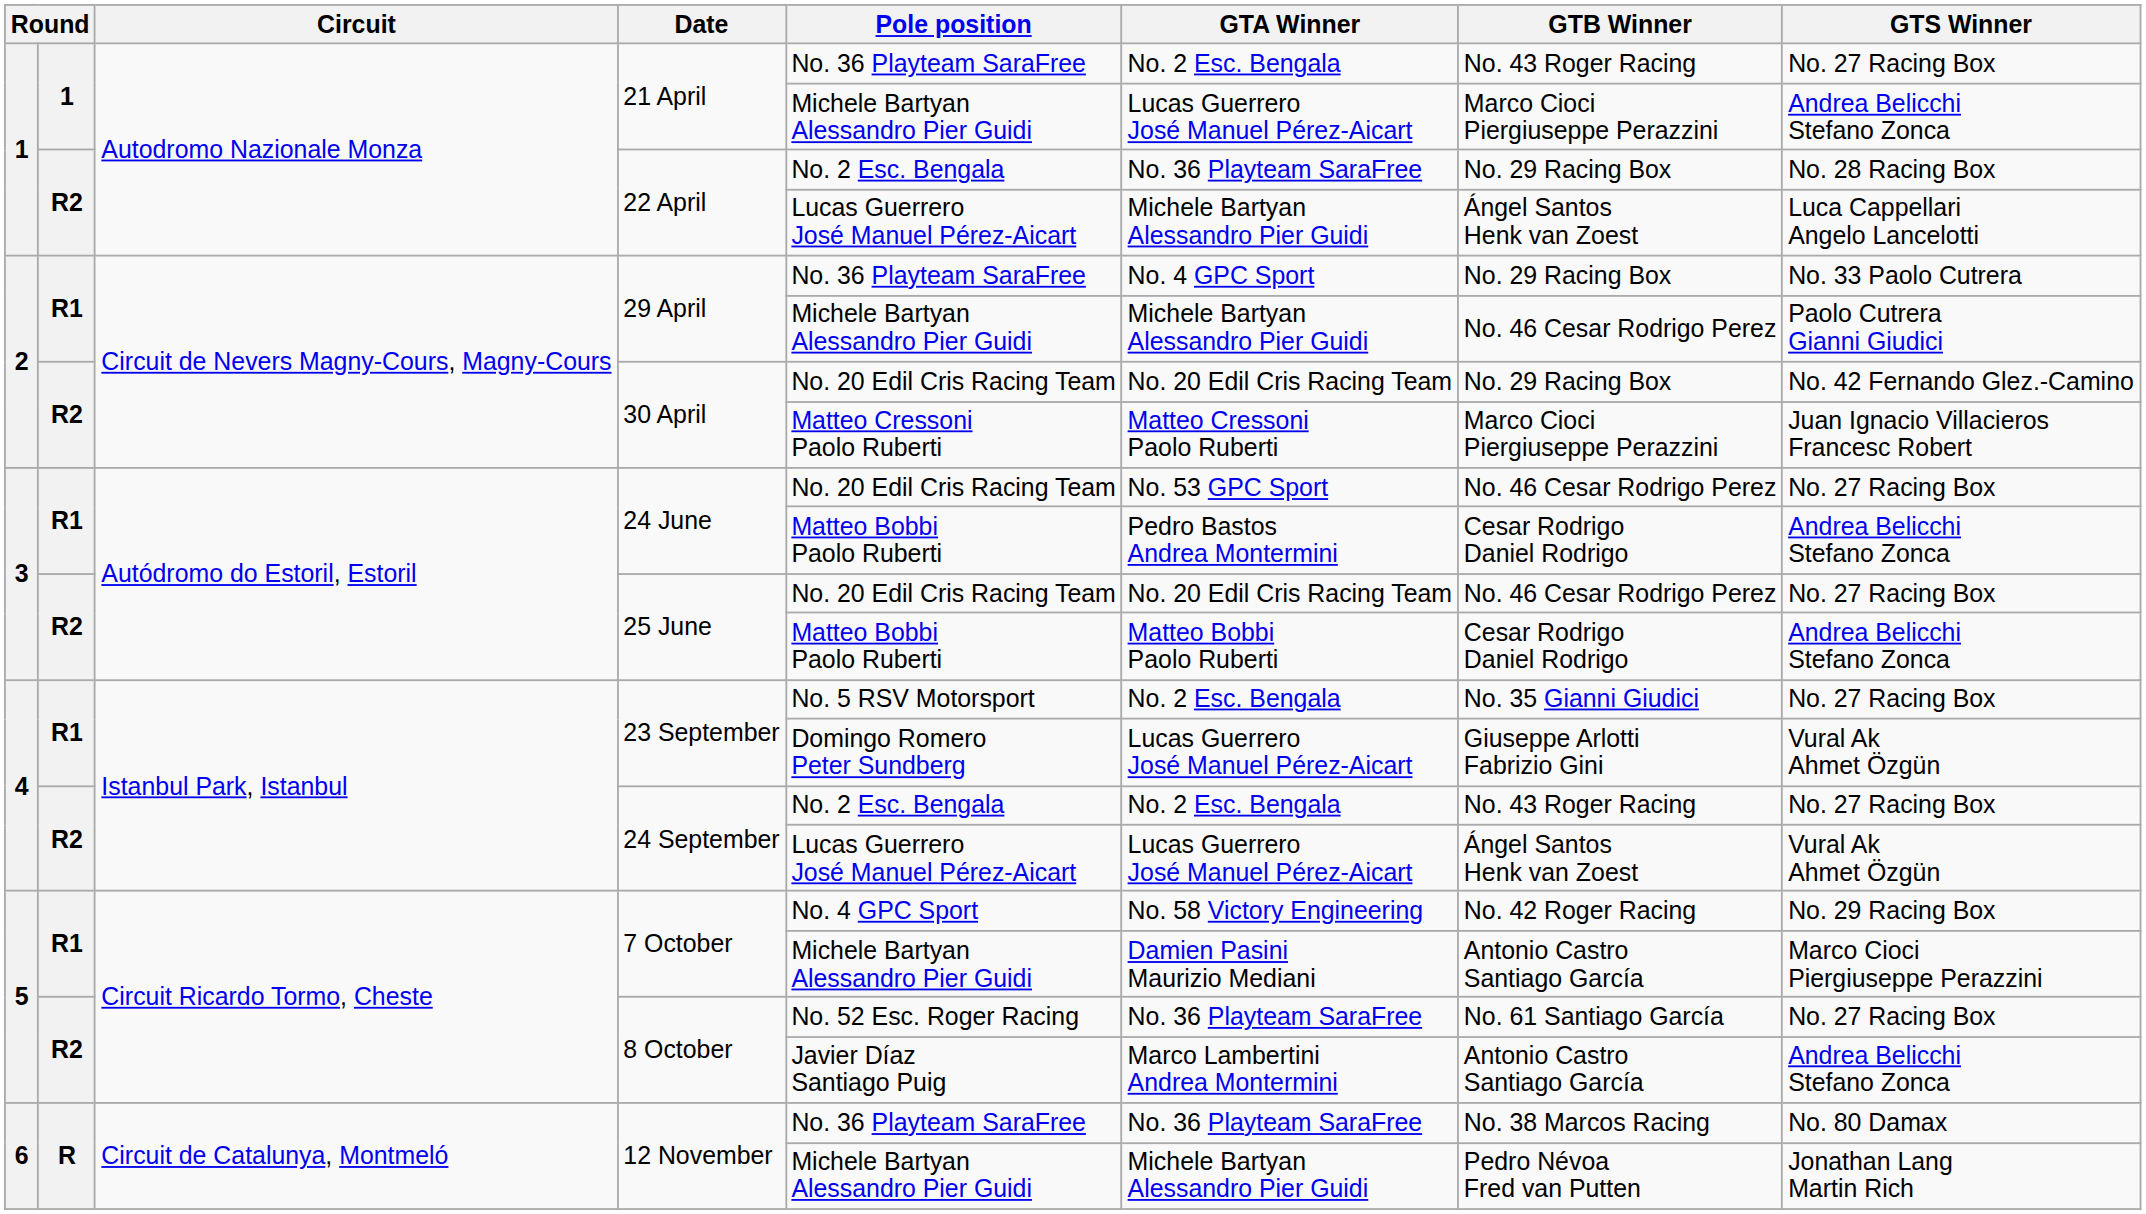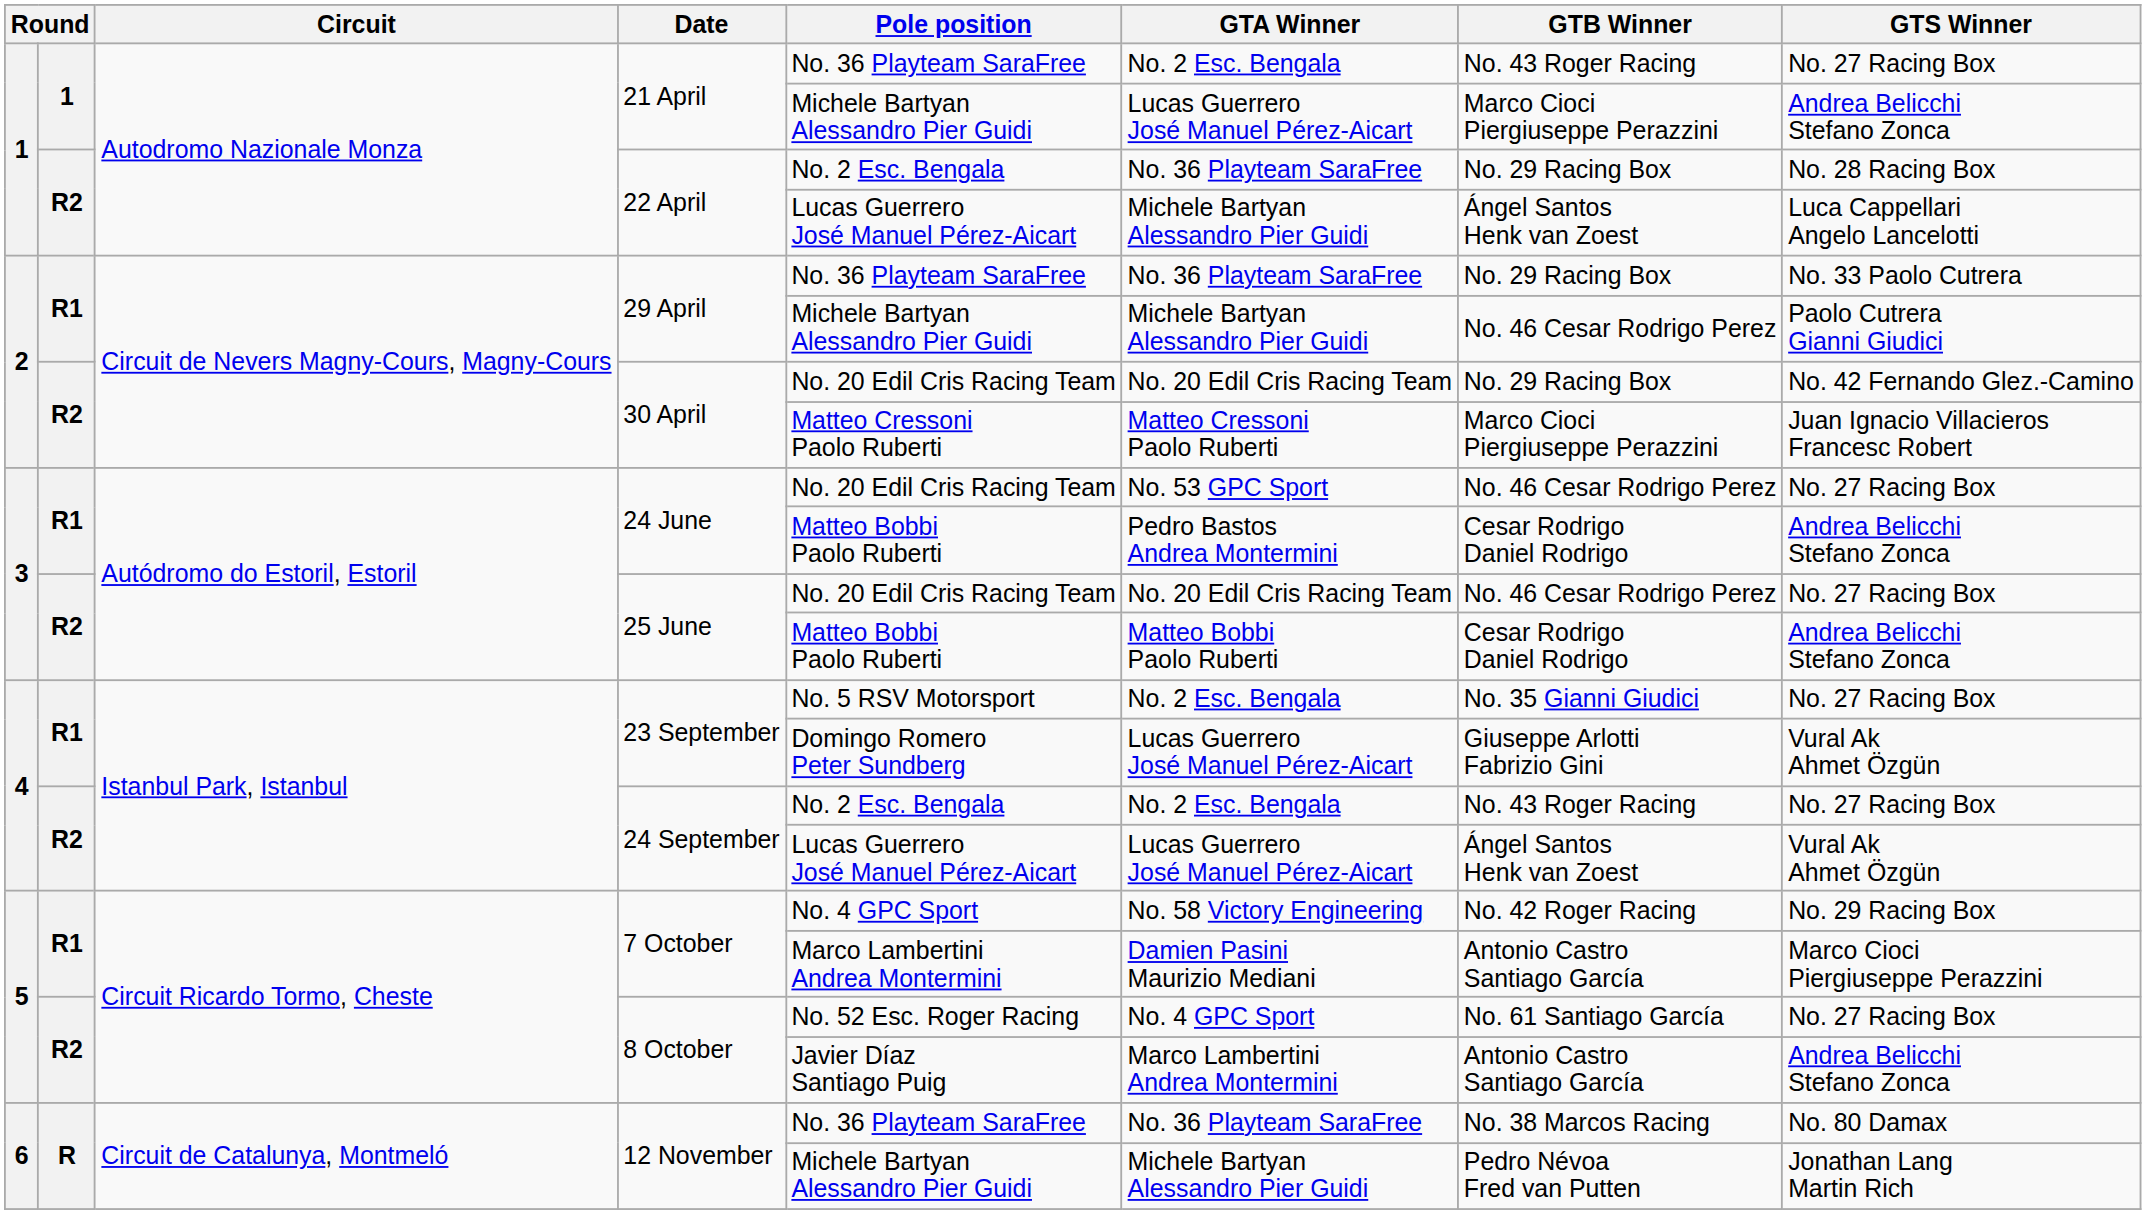row 6 | GTA Winner: No. 4 GPC Sport -> No. 36 Playteam SaraFree
row 19 | Pole position: Michele Bartyan Alessandro Pier Guidi -> Marco Lambertini Andrea Montermini
row 20 | GTA Winner: No. 36 Playteam SaraFree -> No. 4 GPC Sport
